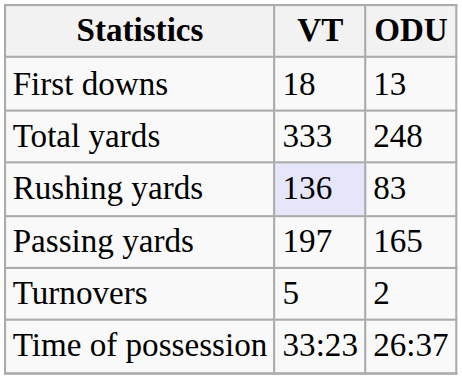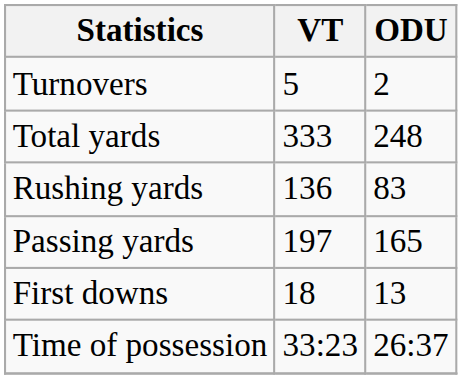rows swapped: First downs <-> Turnovers
Rushing yards | VT: lavender background -> no background
